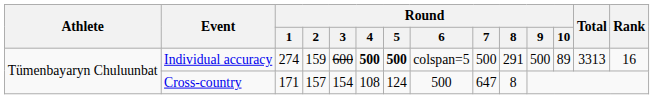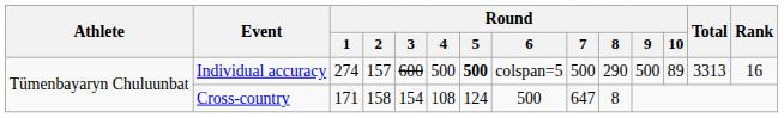Individual accuracy | Round / 2: 159 -> 157
Individual accuracy | Round / 4: bold -> normal
Individual accuracy | Round / 8: 291 -> 290
Cross-country | Round / 2: 157 -> 158
